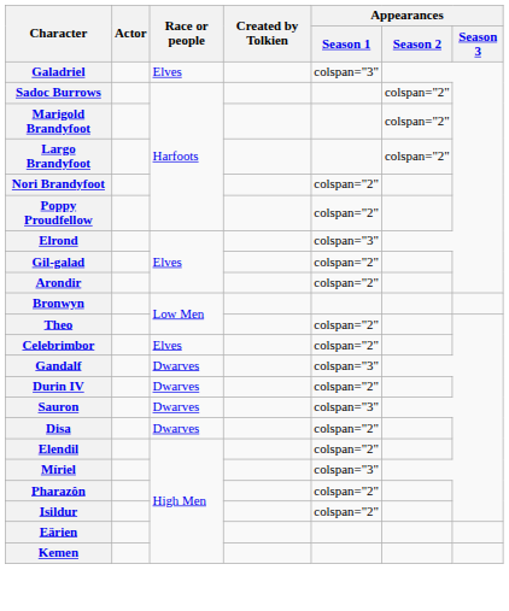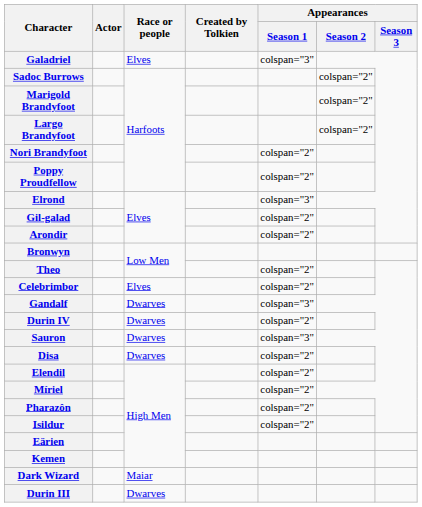Míriel | Appearances / Season 1: colspan="3" -> colspan="2"
+ row: Dark Wizard | Maiar
+ row: Durin III | Dwarves
